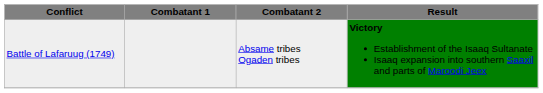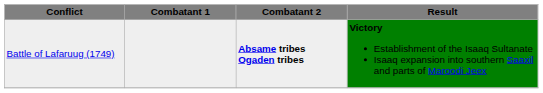Battle of Lafaruug (1749) | Combatant 2: normal -> bold
